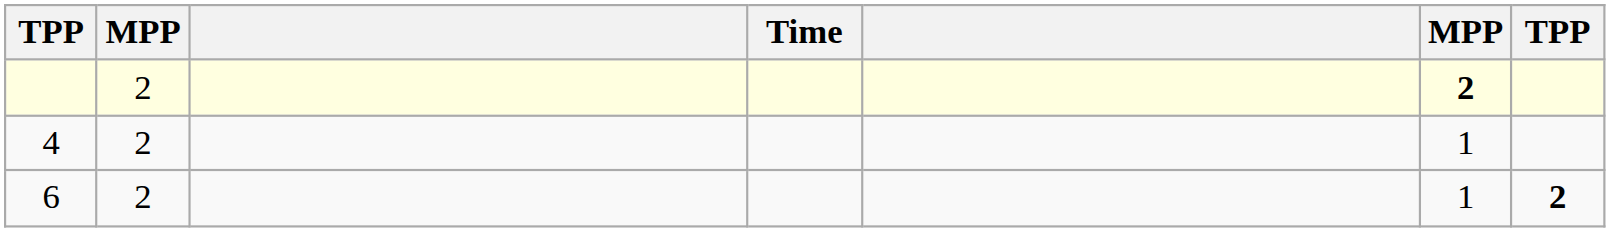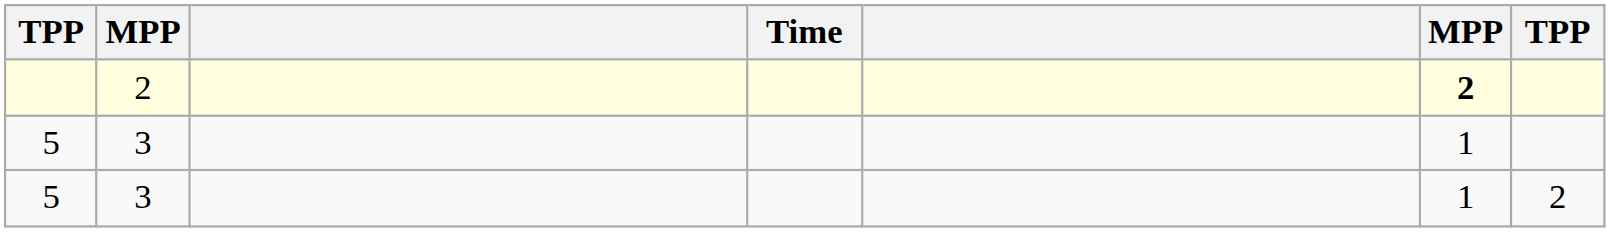row 3 | column 1: 4 -> 5
row 3 | column 2: 2 -> 3
row 4 | column 1: 6 -> 5
row 4 | column 2: 2 -> 3
row 4 | column 7: bold -> normal
